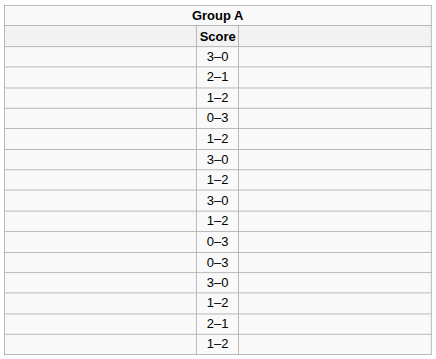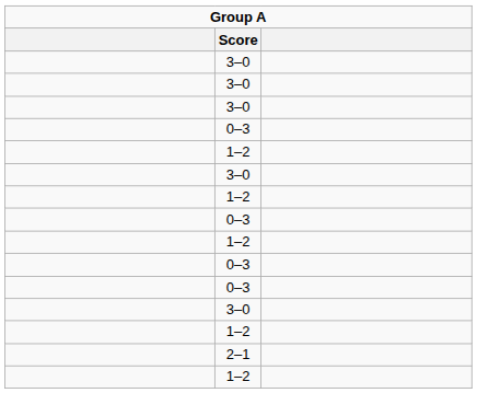row 4 | Score: 2–1 -> 3–0
row 5 | Score: 1–2 -> 3–0
row 10 | Score: 3–0 -> 0–3
